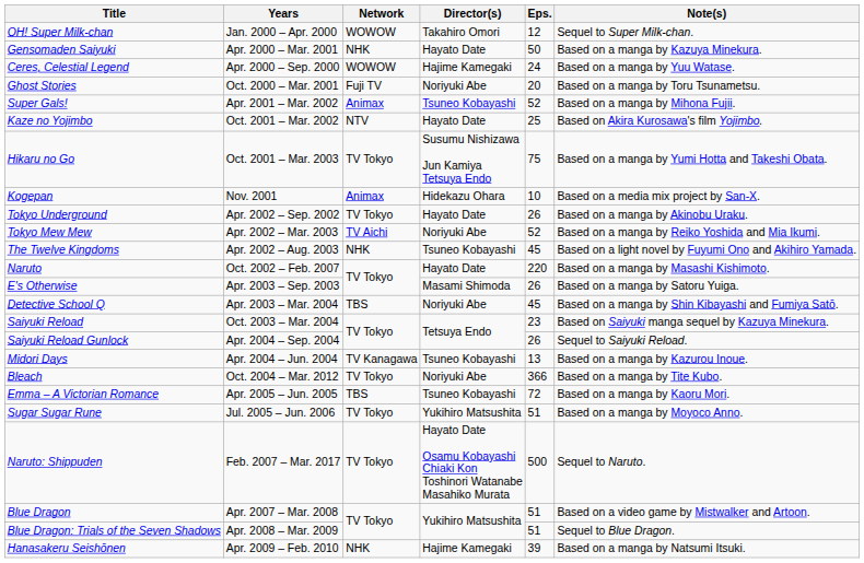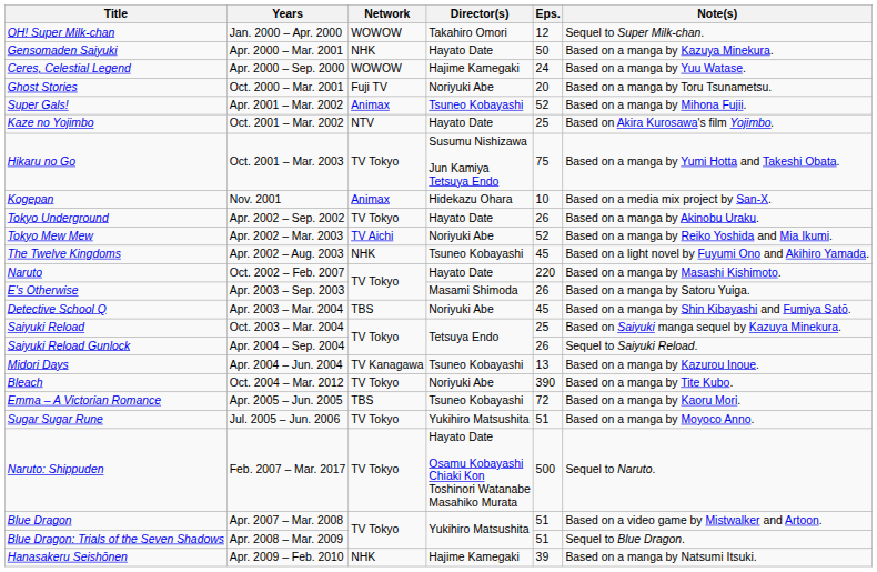Saiyuki Reload | Eps.: 23 -> 25
Bleach | Eps.: 366 -> 390
